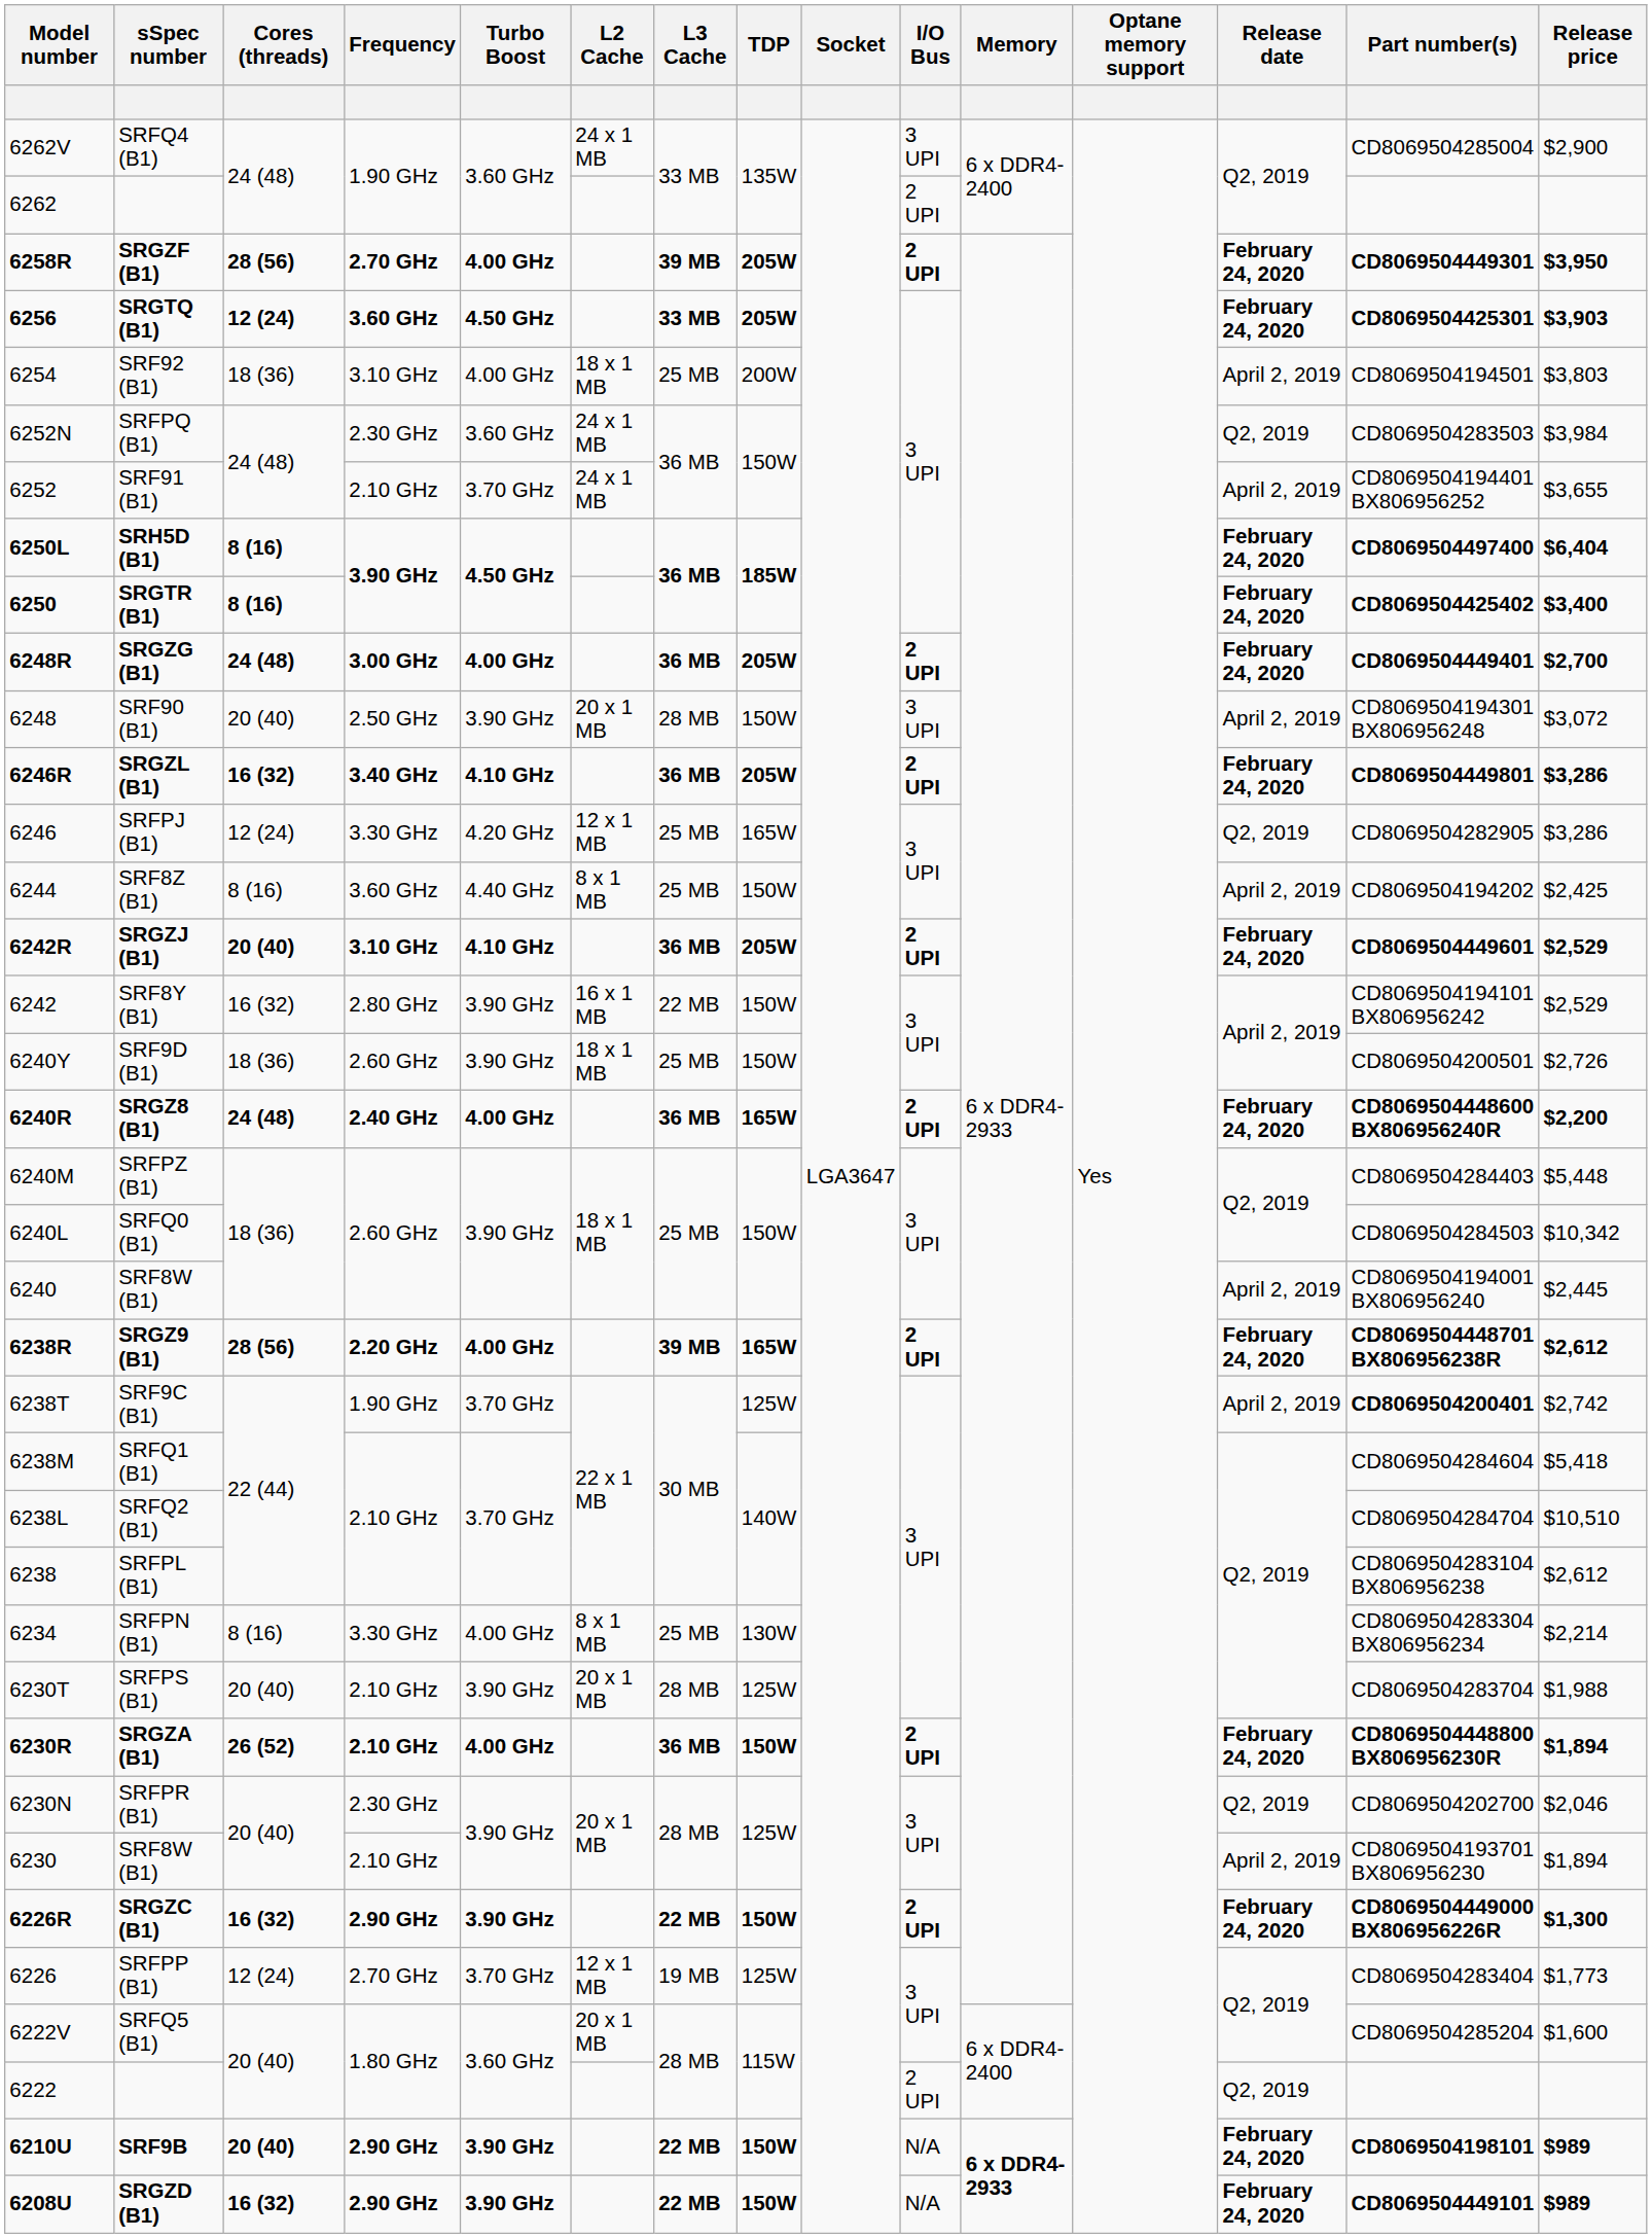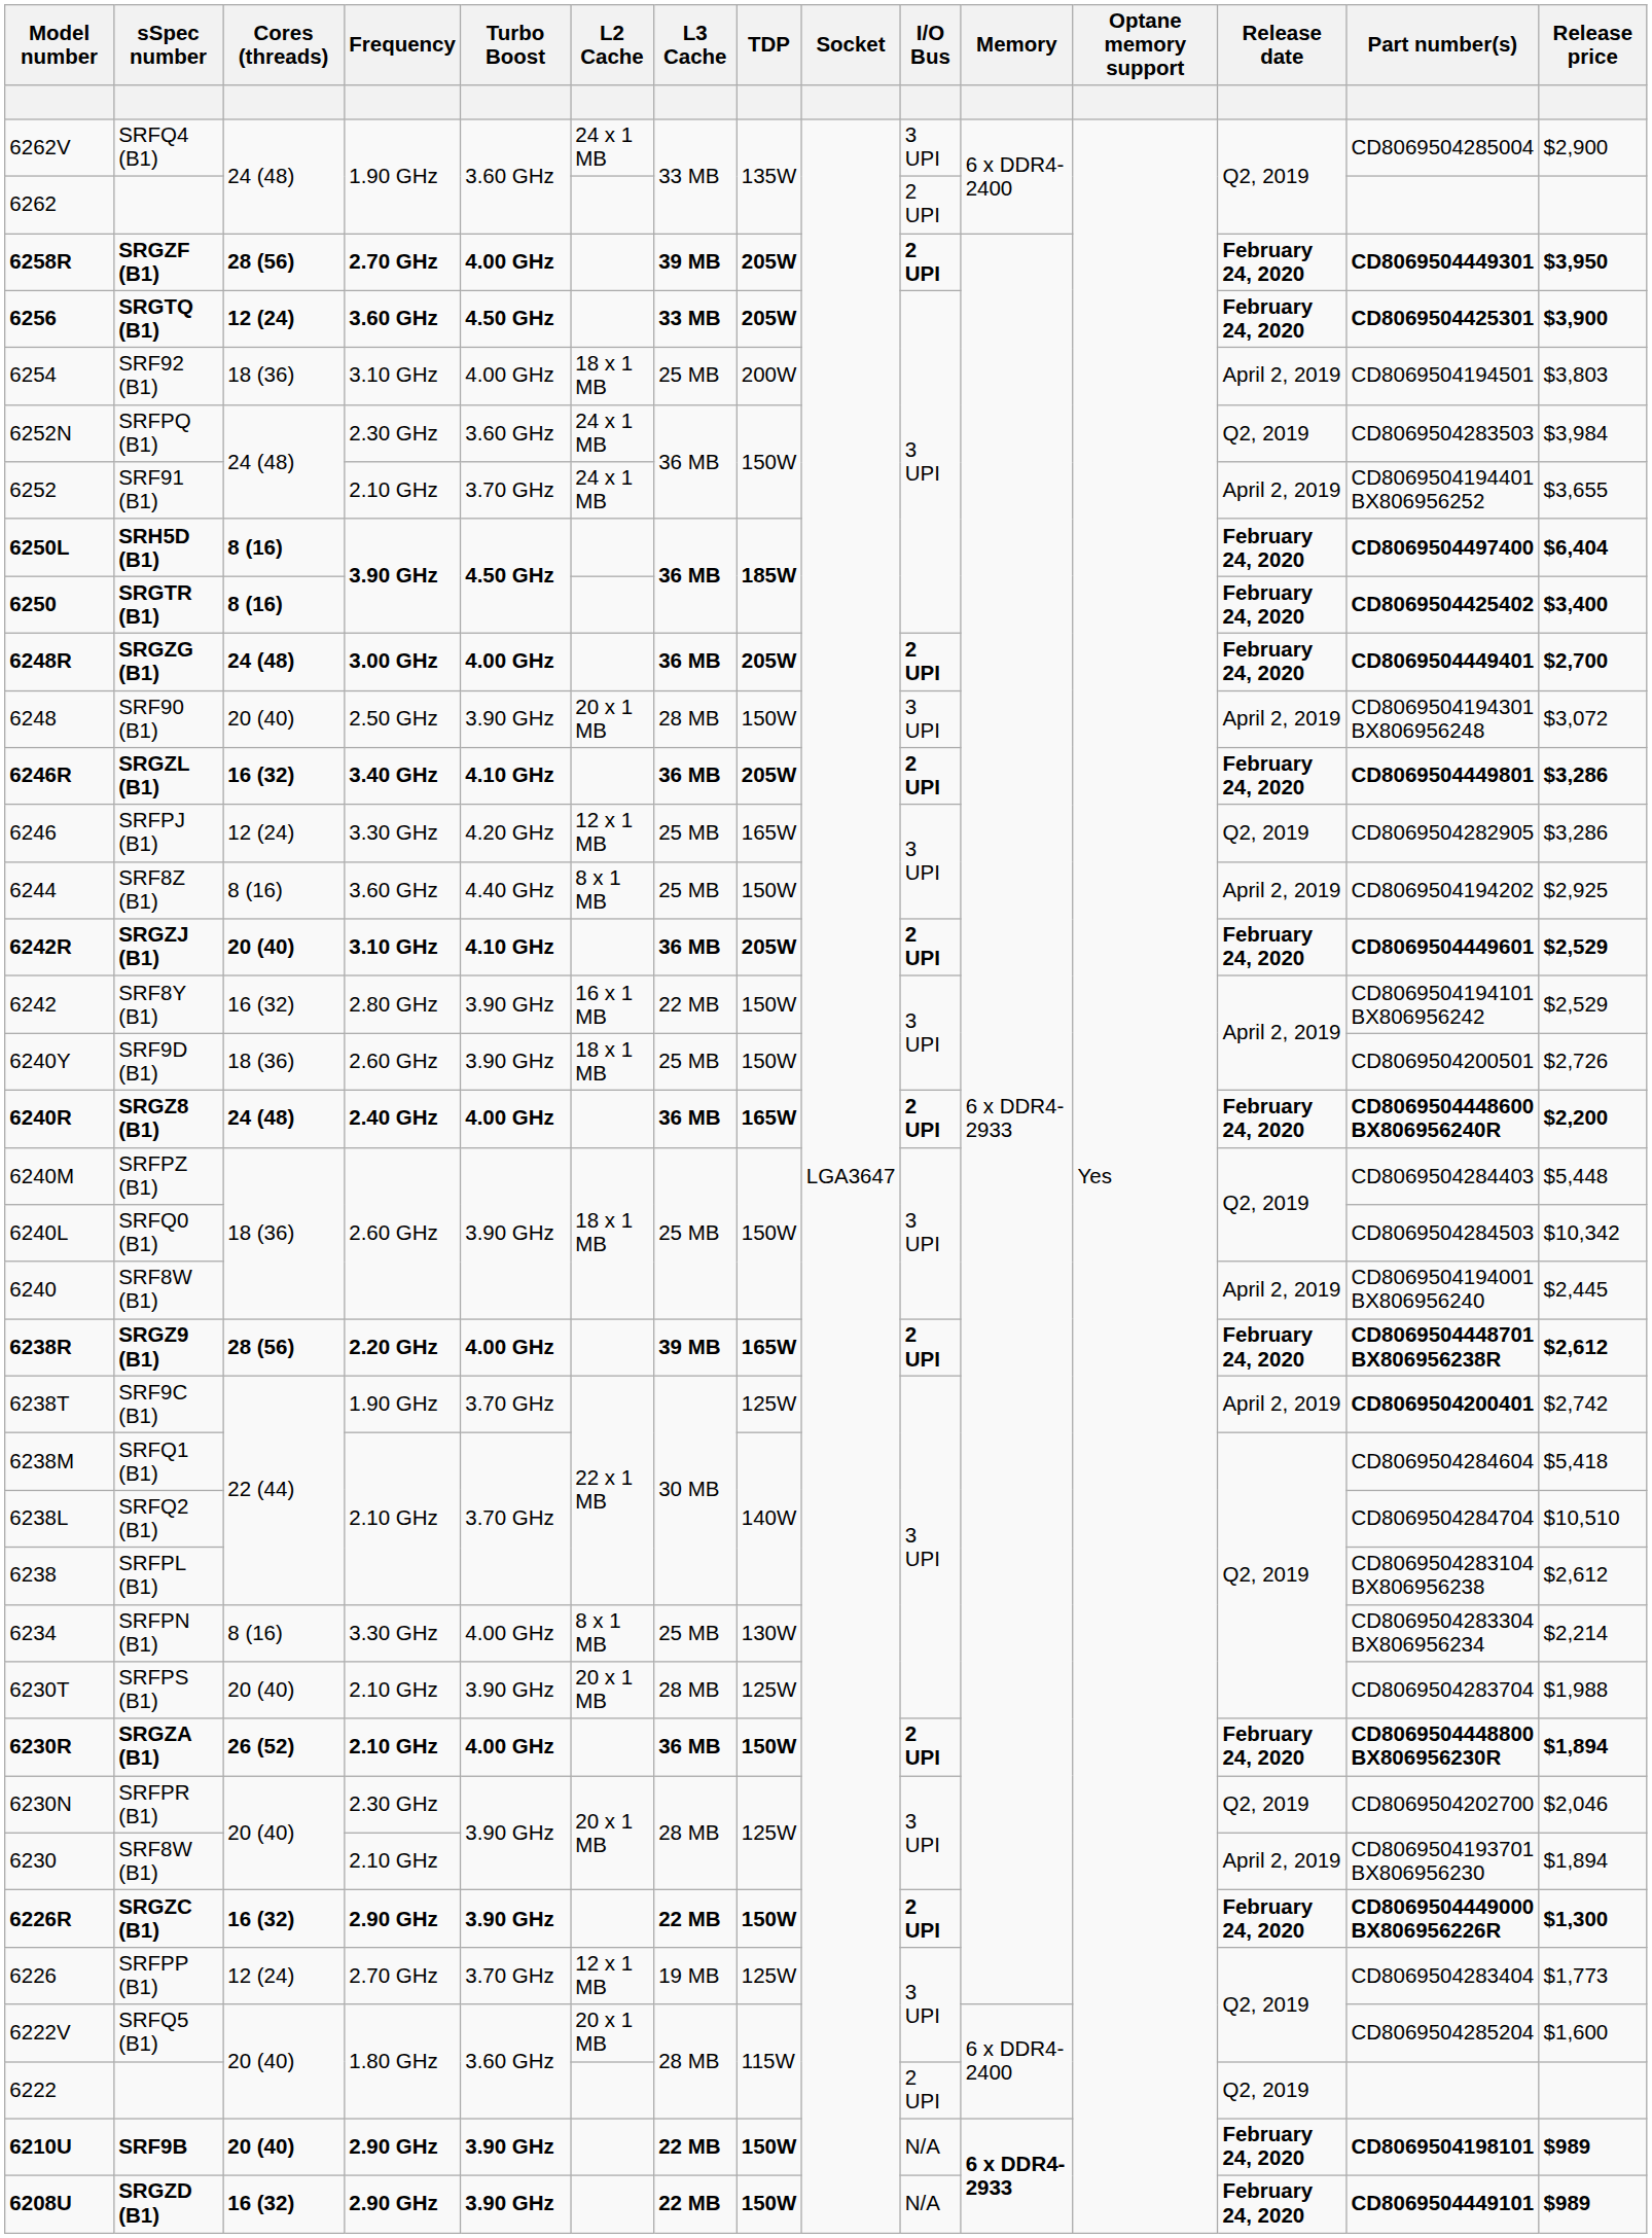SRGTQ (B1) | Release price: $3,903 -> $3,900
SRF8Z (B1) | Release price: $2,425 -> $2,925
